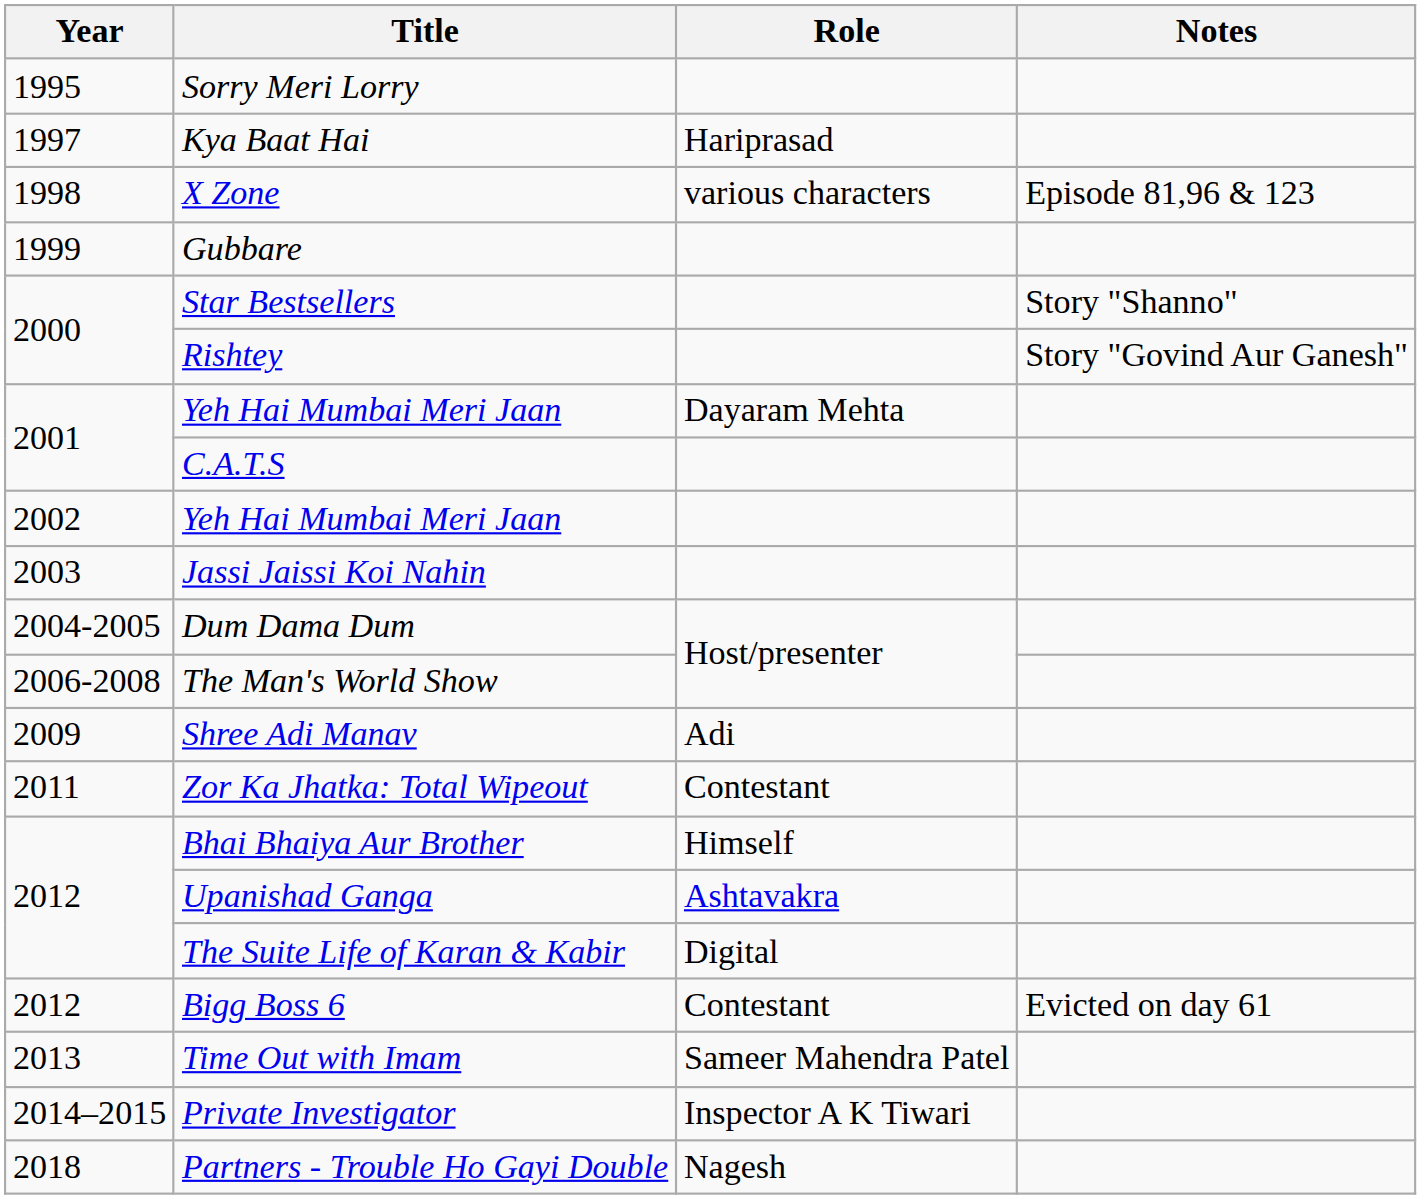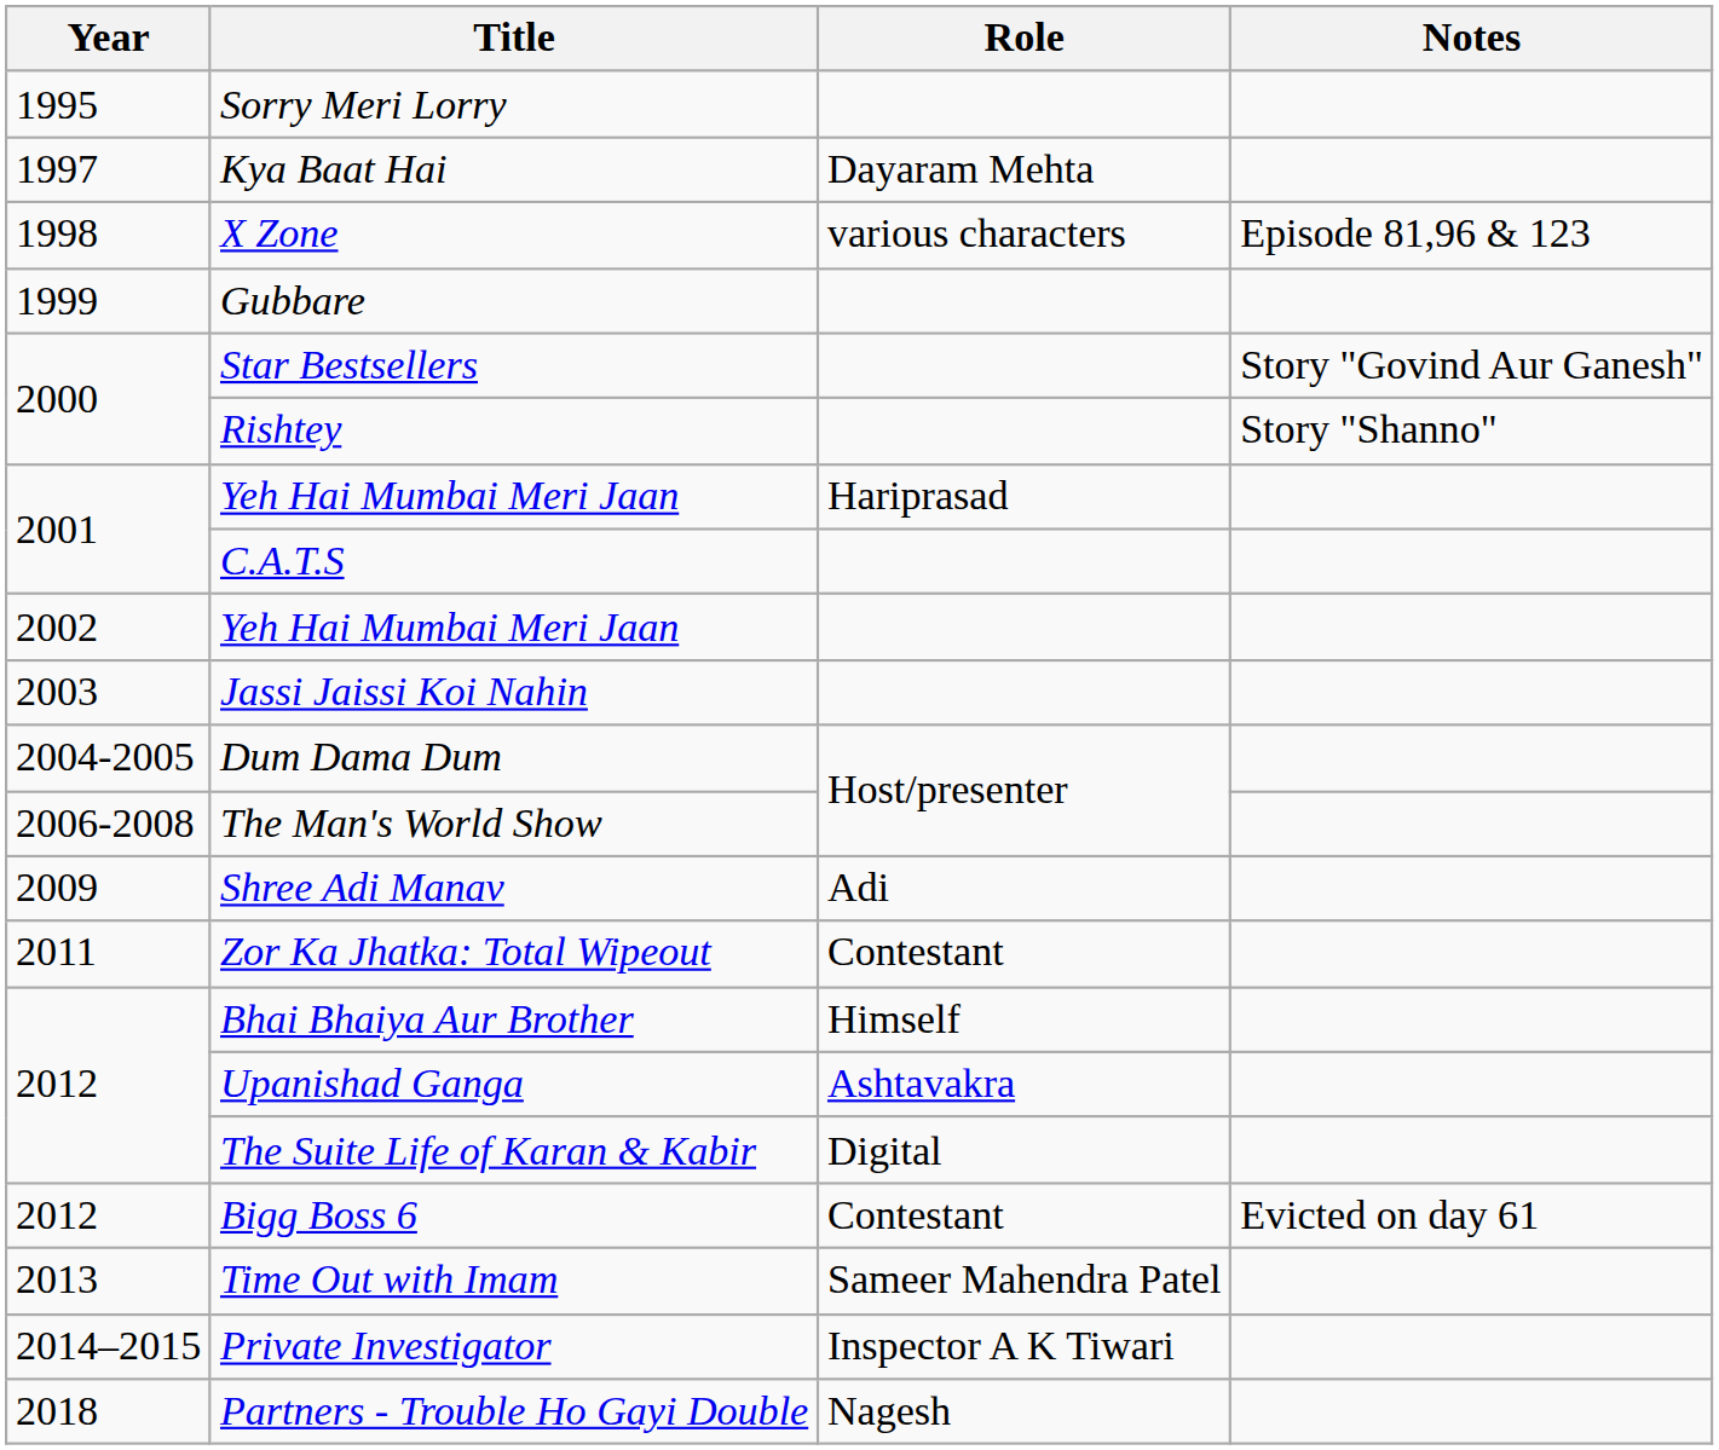Kya Baat Hai | Role: Hariprasad -> Dayaram Mehta
Star Bestsellers | Notes: Story "Shanno" -> Story "Govind Aur Ganesh"
Rishtey | Notes: Story "Govind Aur Ganesh" -> Story "Shanno"
2001 / Yeh Hai Mumbai Meri Jaan | Role: Dayaram Mehta -> Hariprasad
